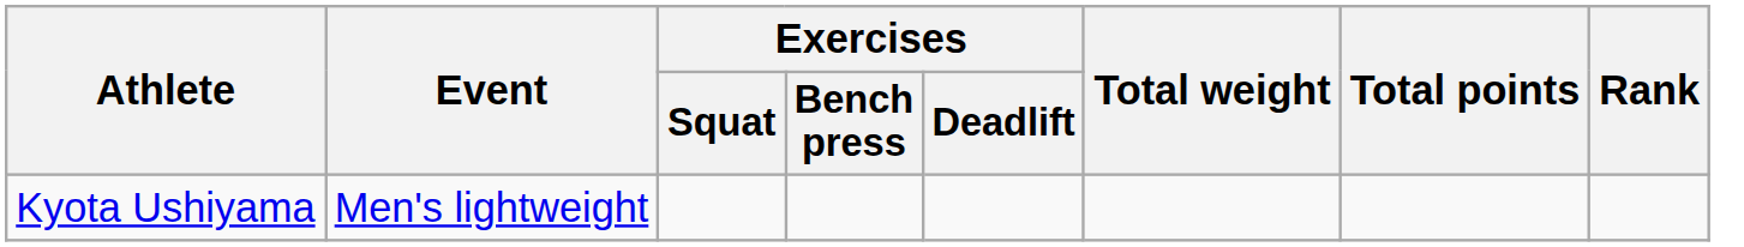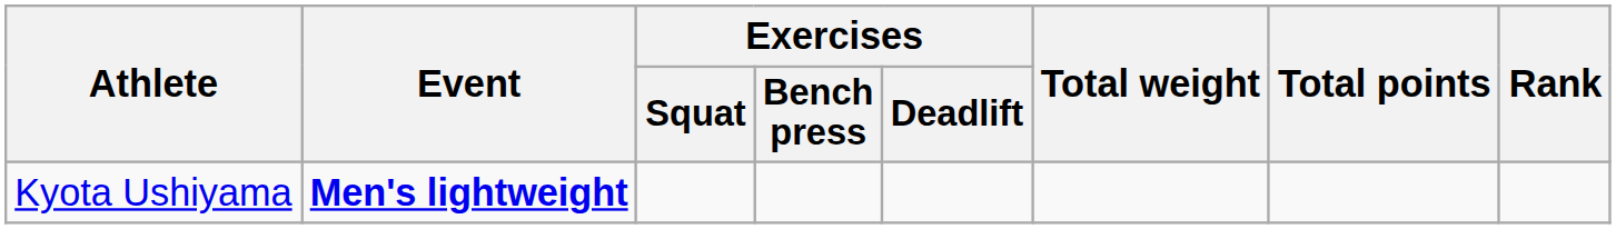Kyota Ushiyama | Event: normal -> bold
